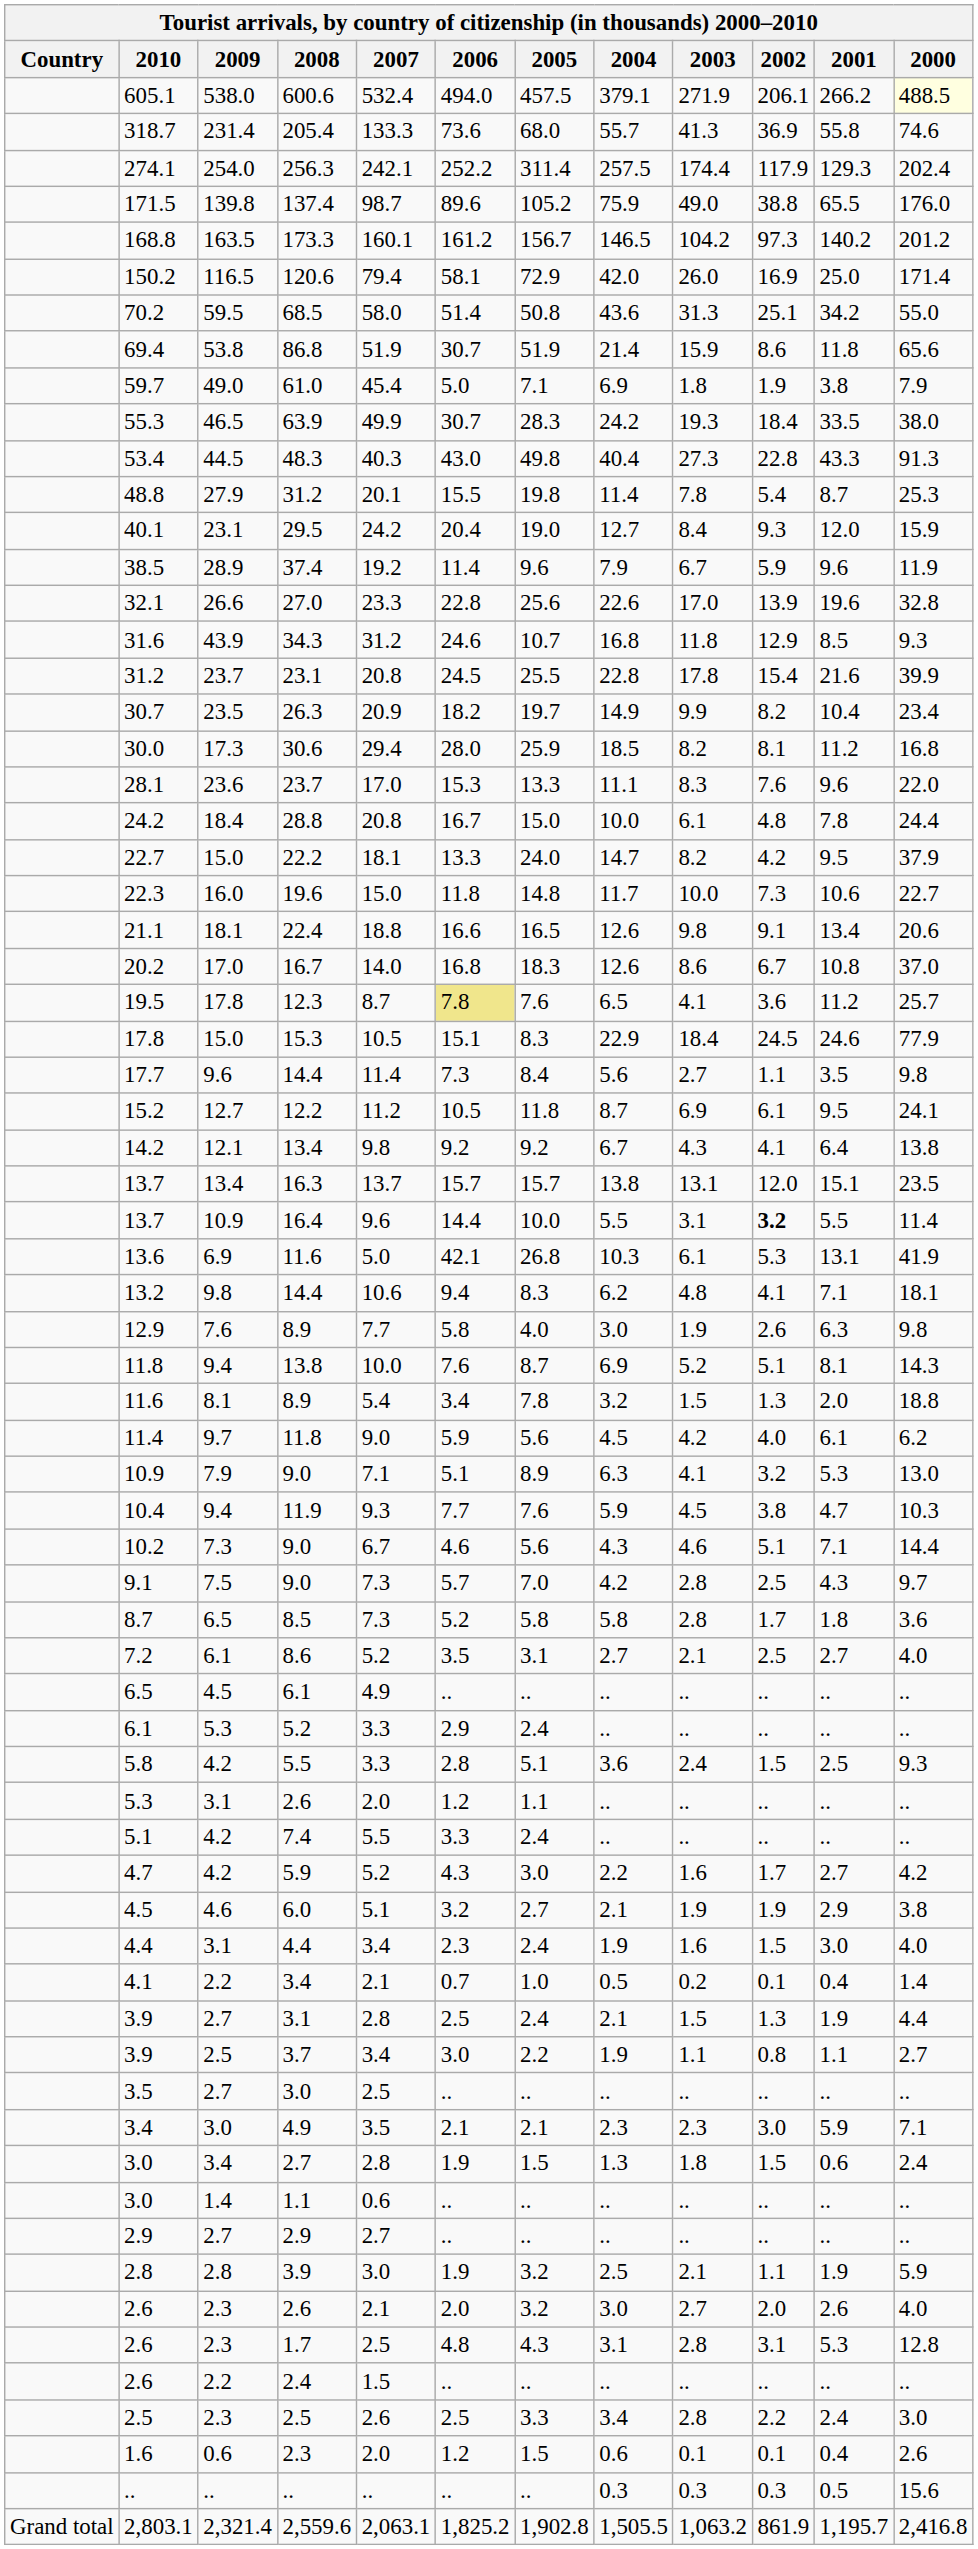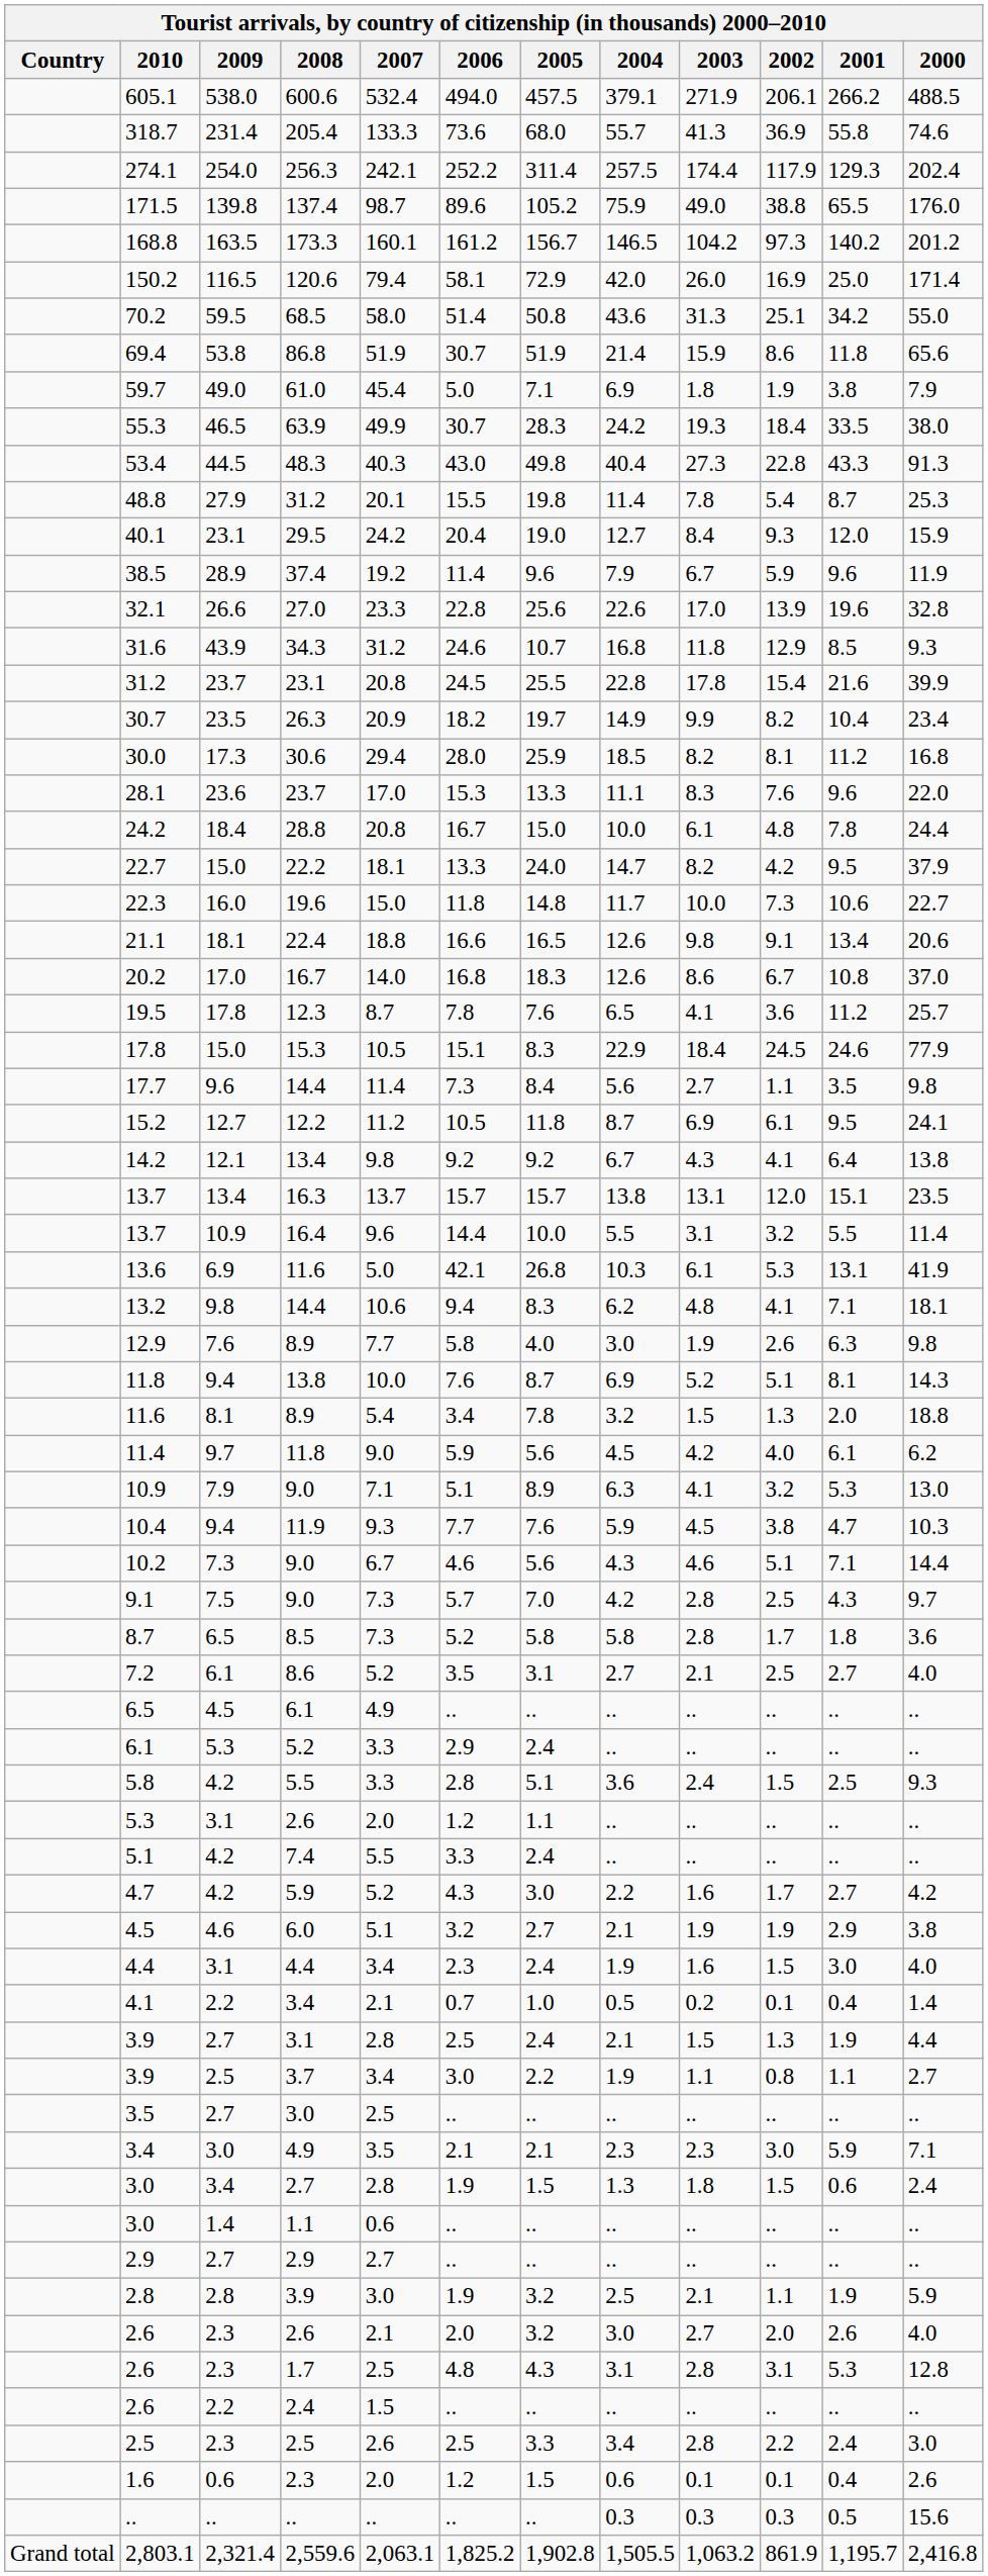605.1 | 2000: lightyellow background -> no background
19.5 | 2006: khaki background -> no background
13.7 / 16.4 | 2002: bold -> normal
